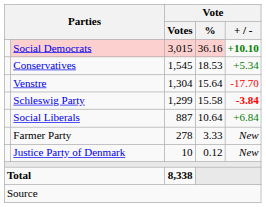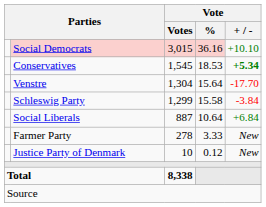Social Democrats | Vote / + / -: bold -> normal
Conservatives | Vote / + / -: normal -> bold
Schleswig Party | Vote / + / -: bold -> normal
